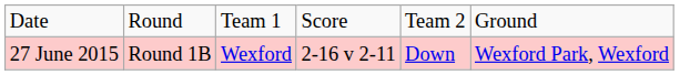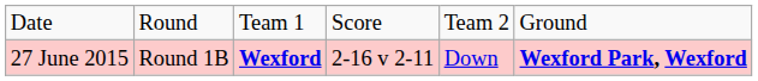27 June 2015 | column 3: normal -> bold
27 June 2015 | column 6: normal -> bold
